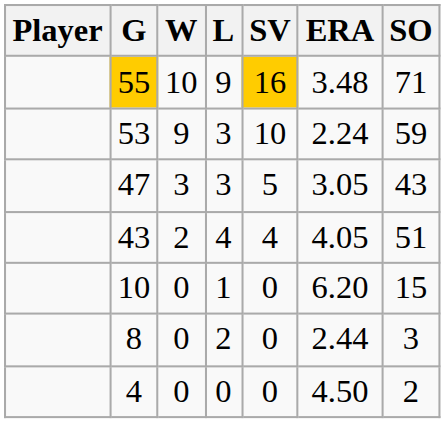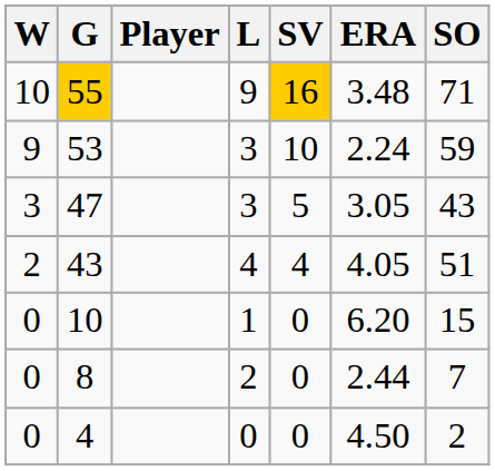columns swapped: Player <-> W
8 | SO: 3 -> 7
